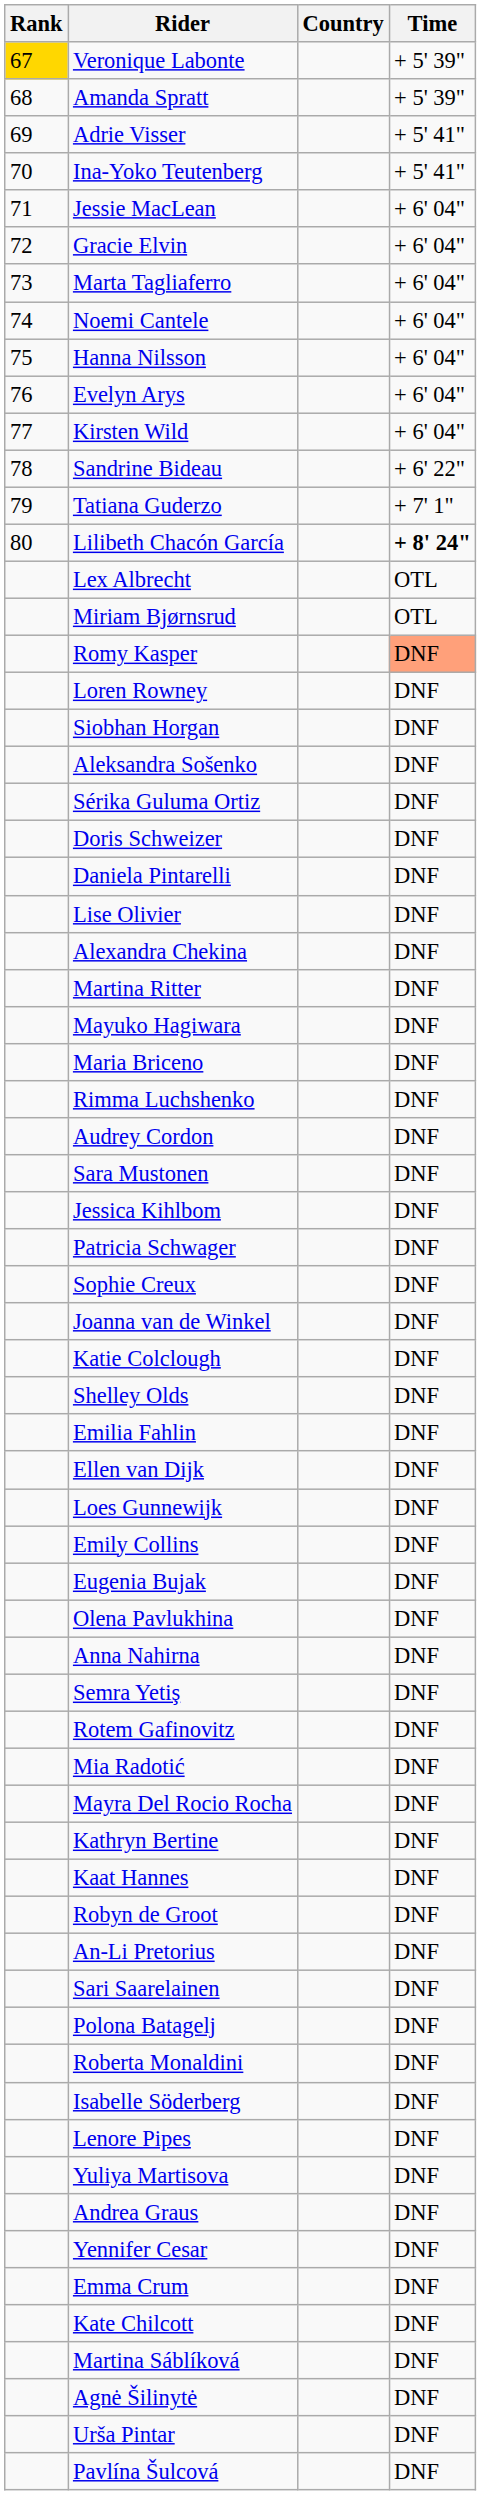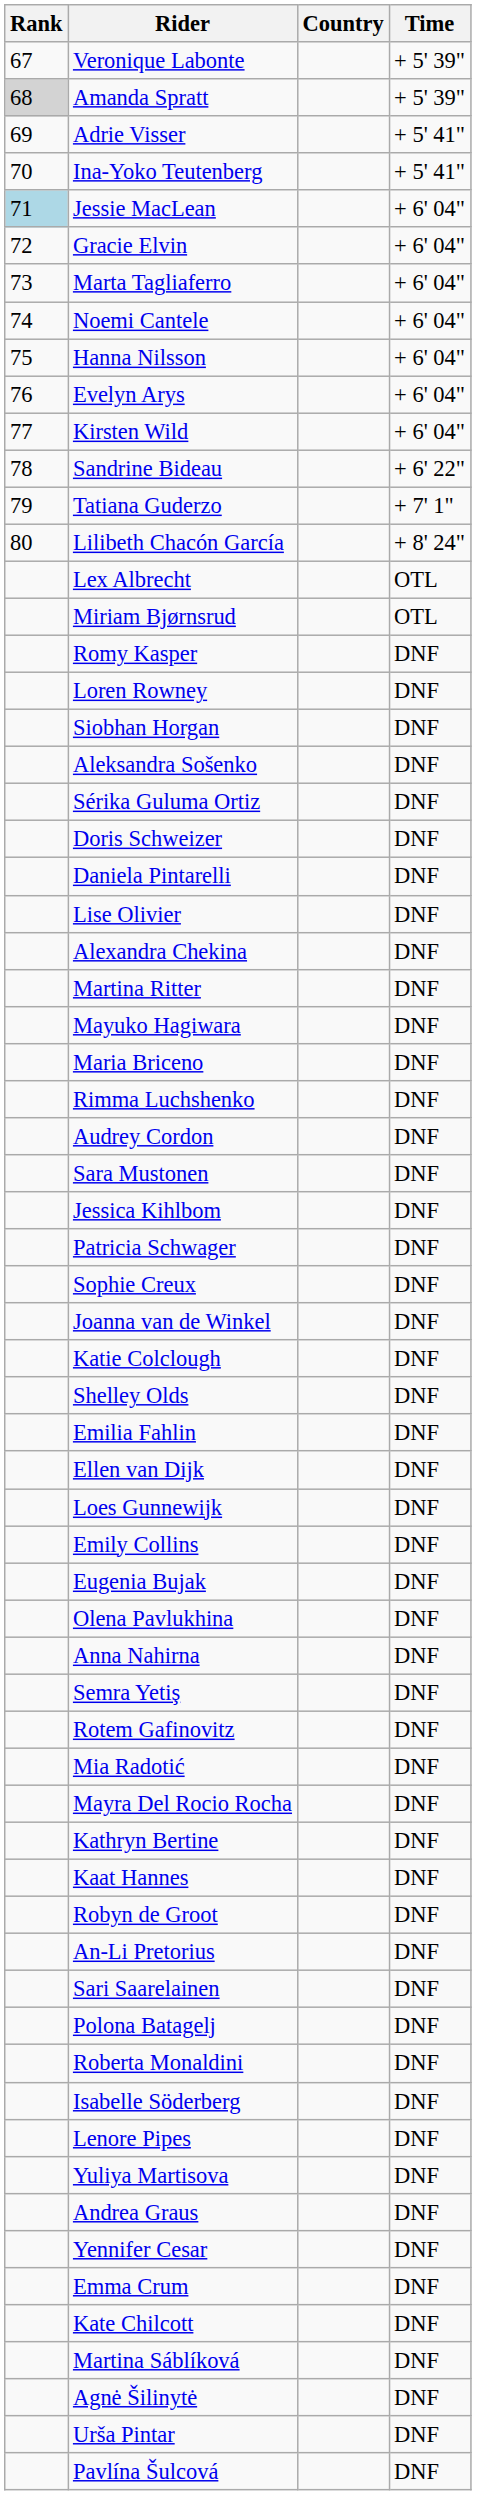Veronique Labonte | Rank: gold background -> no background
Amanda Spratt | Rank: no background -> lightgrey background
Jessie MacLean | Rank: no background -> lightblue background
Lilibeth Chacón García | Time: bold -> normal
Romy Kasper | Time: lightsalmon background -> no background
